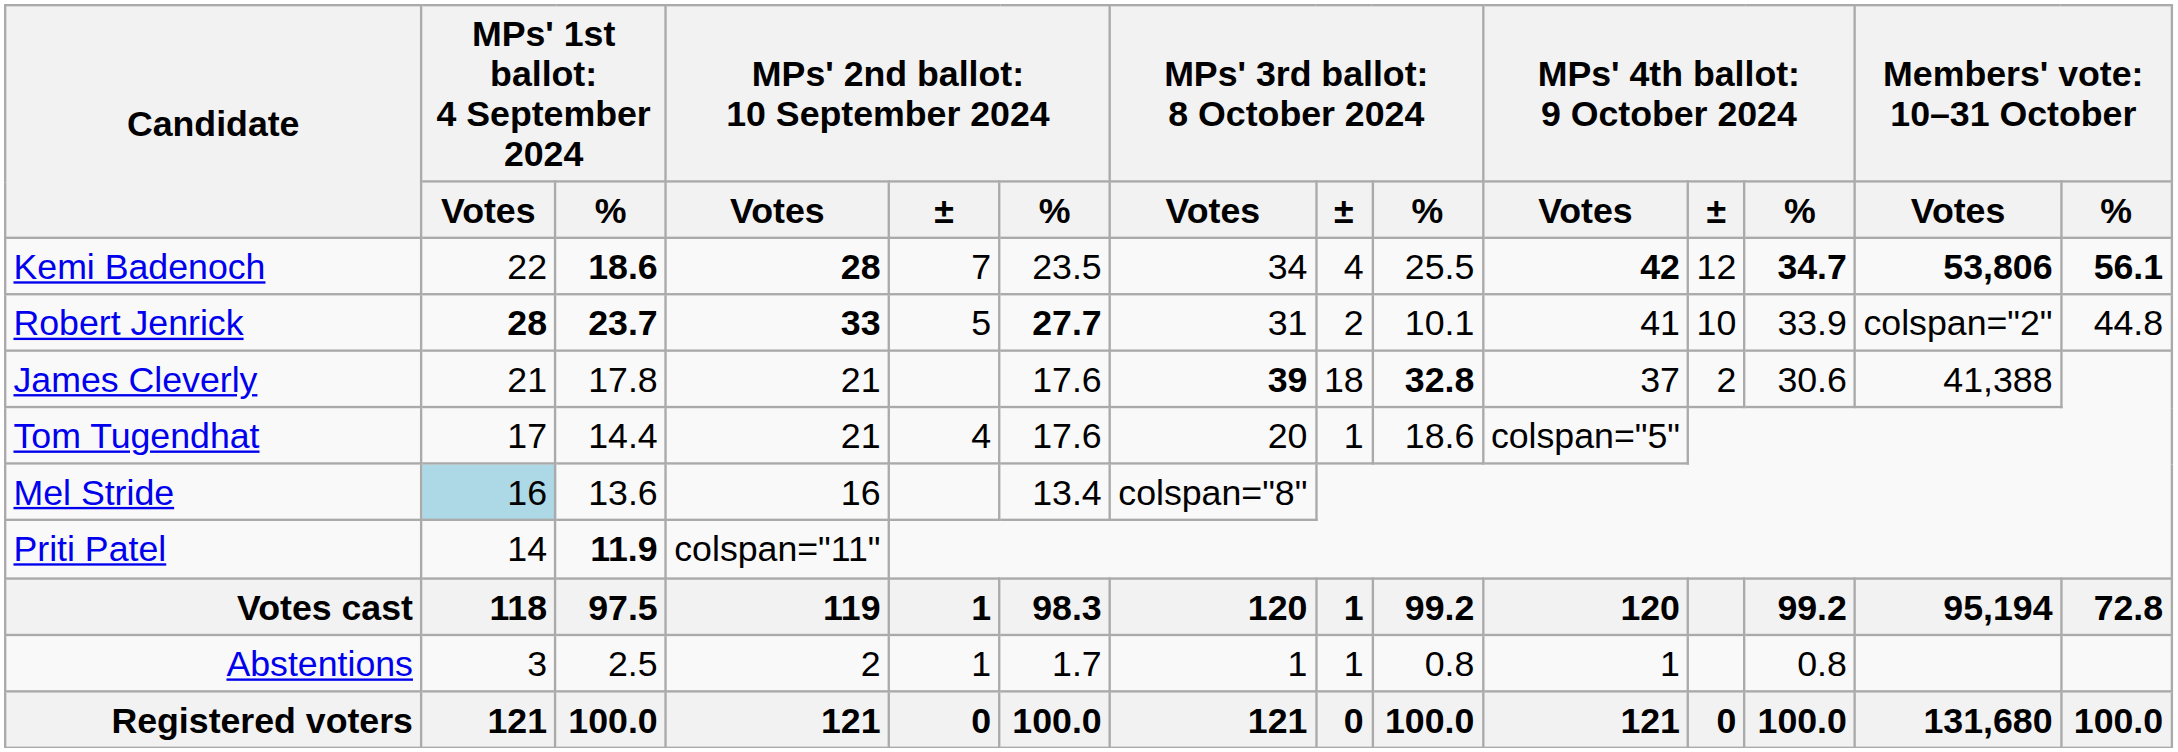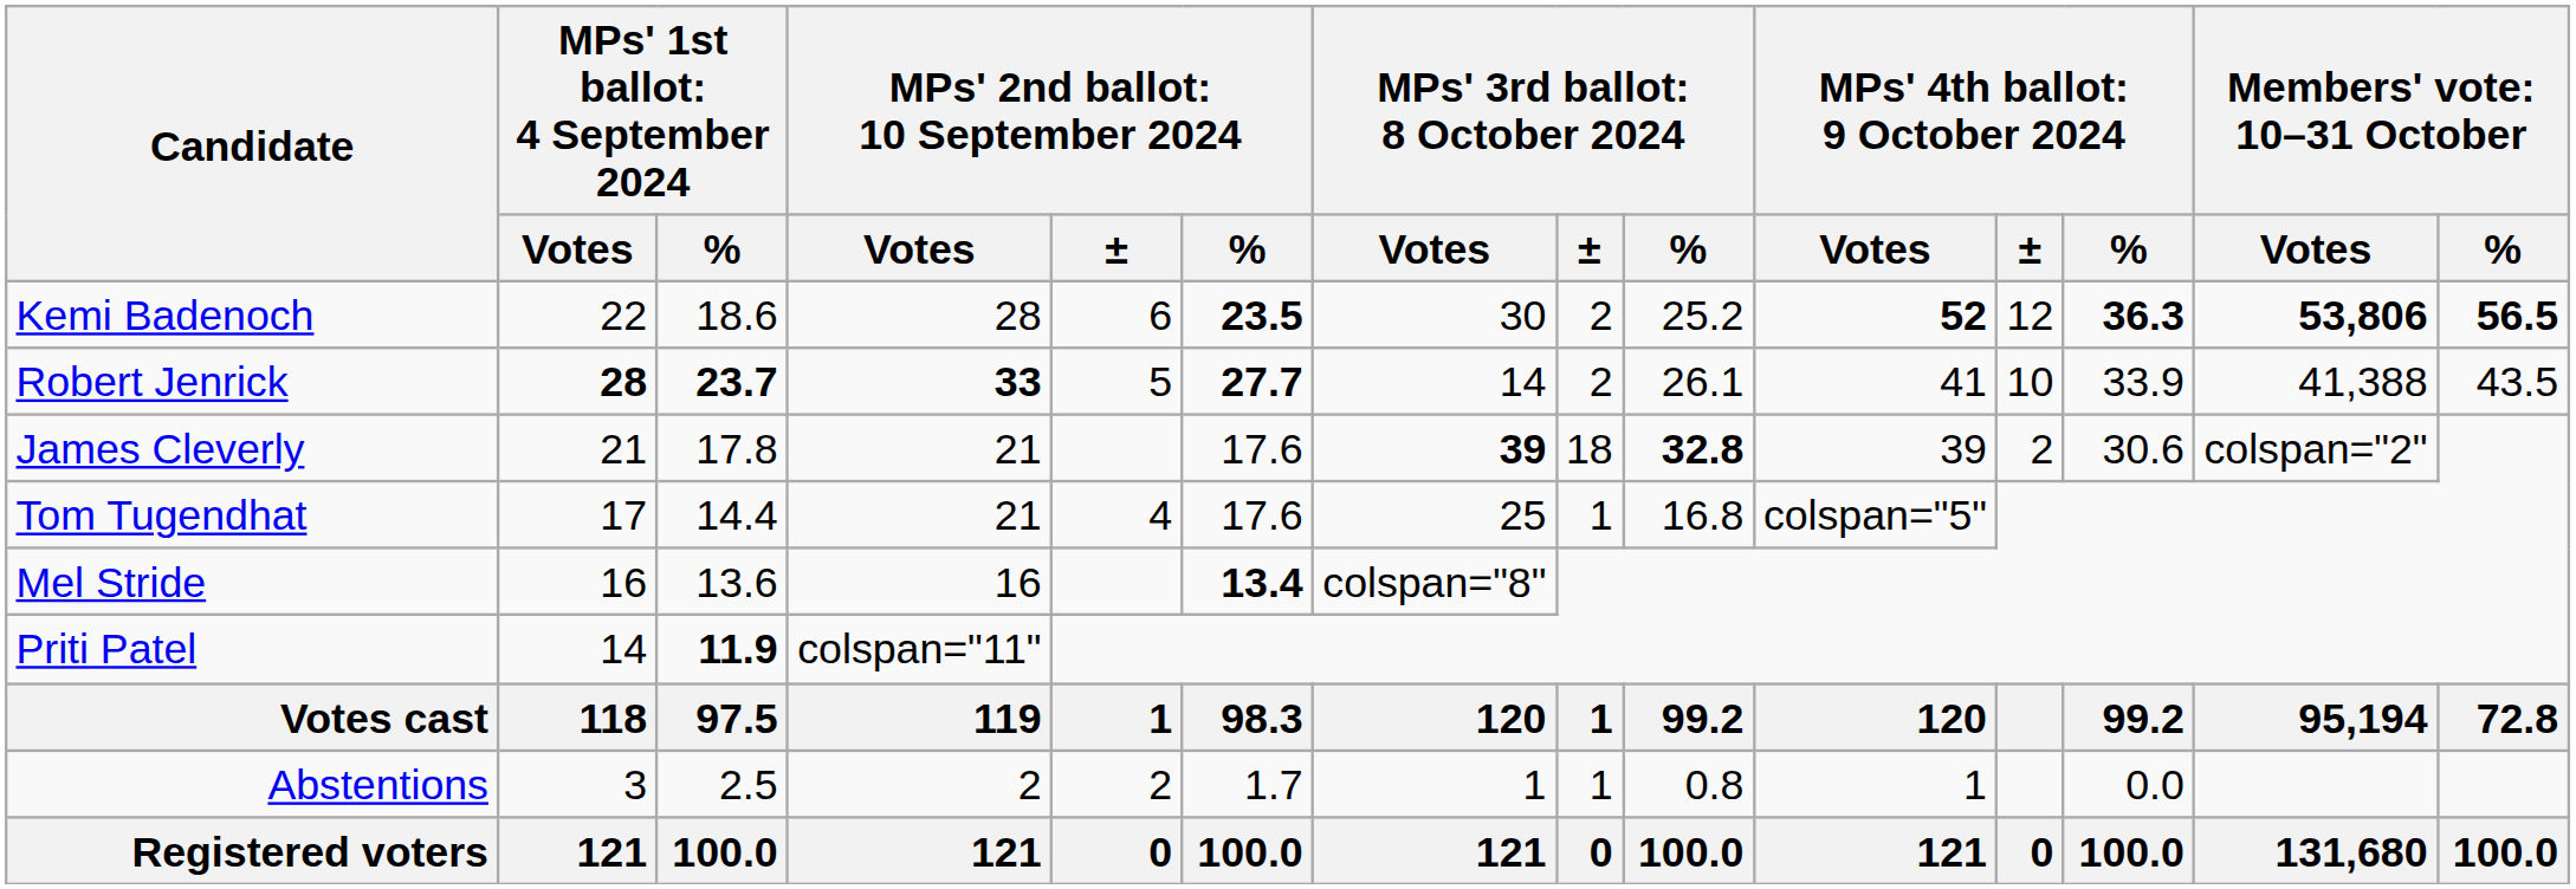Kemi Badenoch | column 3: bold -> normal
Kemi Badenoch | column 4: bold -> normal
Kemi Badenoch | column 5: 7 -> 6
Kemi Badenoch | column 6: normal -> bold
Kemi Badenoch | column 7: 34 -> 30
Kemi Badenoch | column 8: 4 -> 2
Kemi Badenoch | column 9: 25.5 -> 25.2
Kemi Badenoch | column 10: 42 -> 52
Kemi Badenoch | column 12: 34.7 -> 36.3
Kemi Badenoch | column 14: 56.1 -> 56.5
Robert Jenrick | column 7: 31 -> 14
Robert Jenrick | column 9: 10.1 -> 26.1
Robert Jenrick | column 13: colspan="2" -> 41,388
Robert Jenrick | column 14: 44.8 -> 43.5
James Cleverly | column 10: 37 -> 39
James Cleverly | column 13: 41,388 -> colspan="2"
Tom Tugendhat | column 7: 20 -> 25
Tom Tugendhat | column 9: 18.6 -> 16.8
Mel Stride | column 2: lightblue background -> no background
Mel Stride | column 6: normal -> bold
Abstentions | column 5: 1 -> 2
Abstentions | column 12: 0.8 -> 0.0
